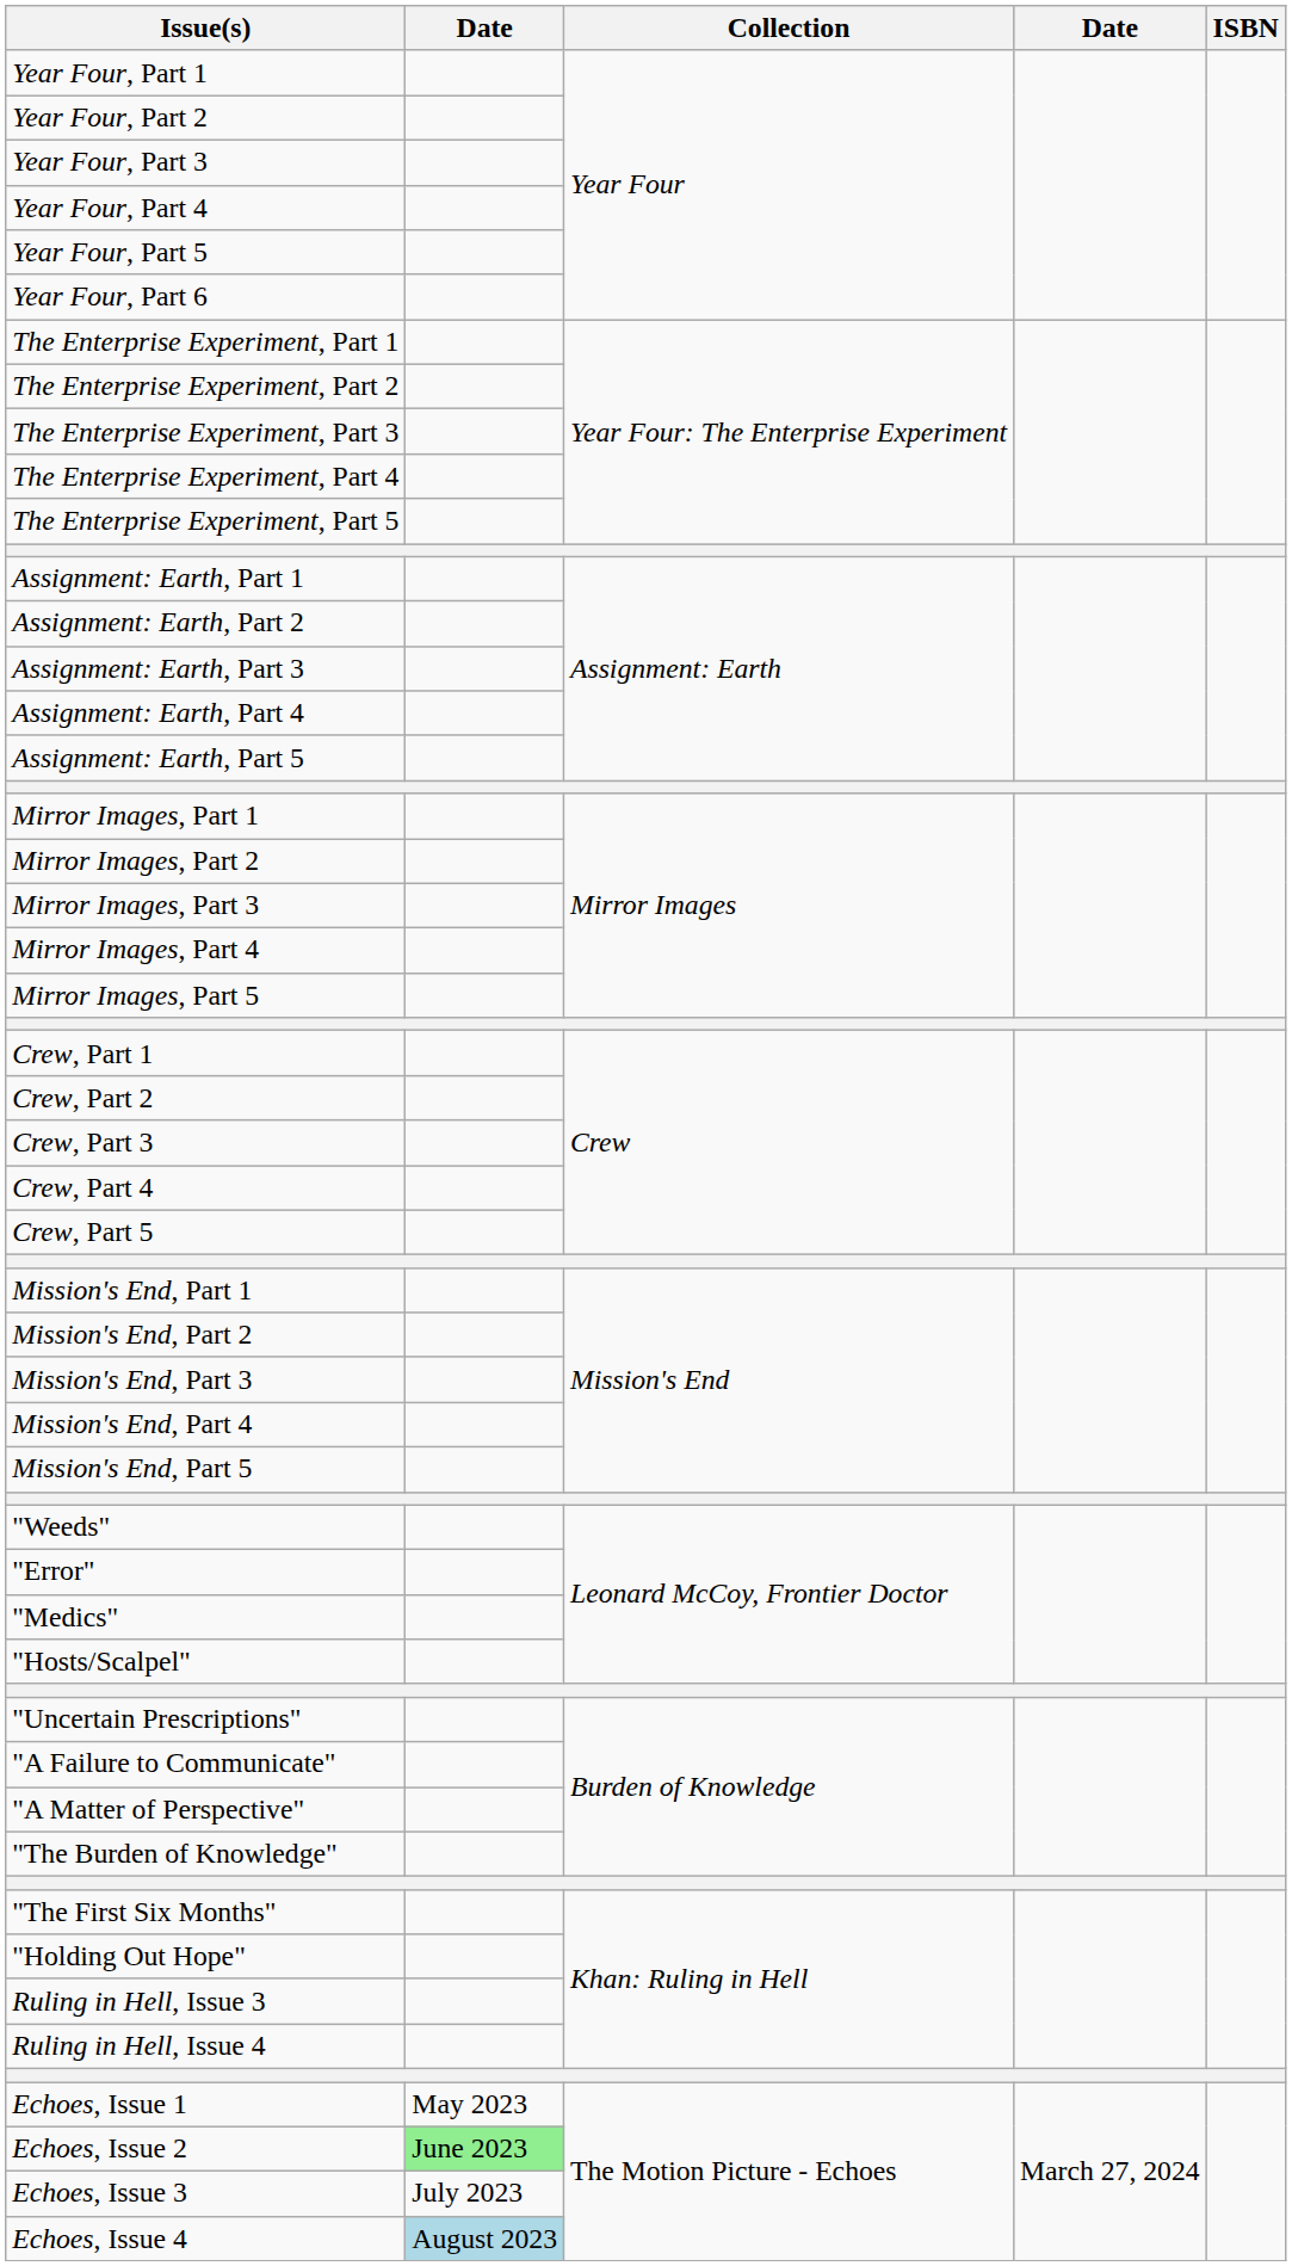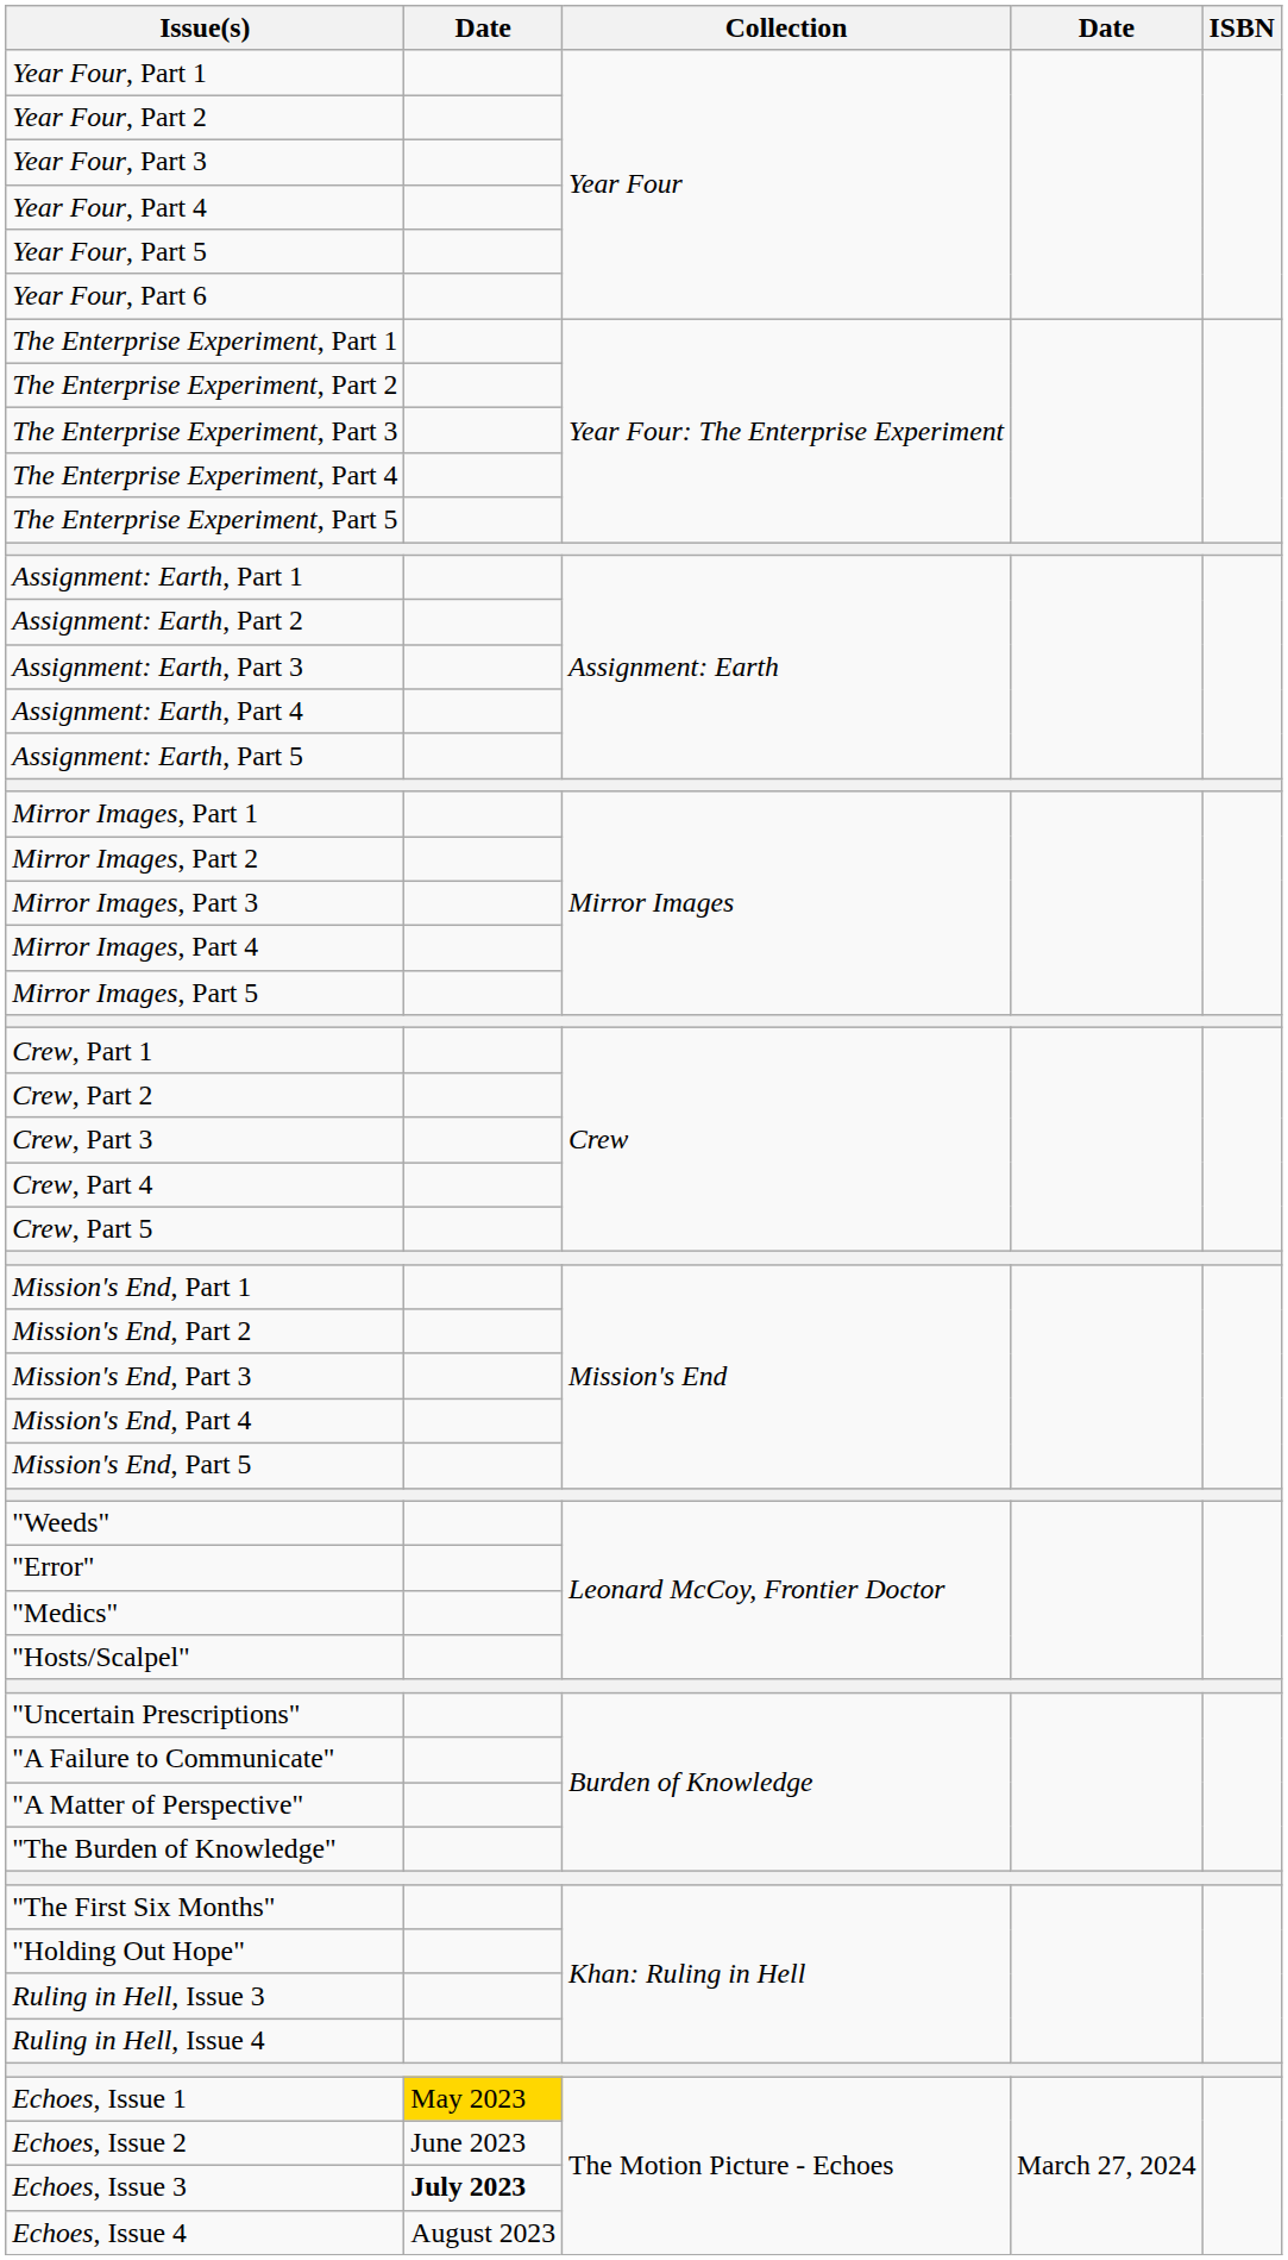Echoes, Issue 1 | column 2: no background -> gold background
Echoes, Issue 2 | column 2: lightgreen background -> no background
Echoes, Issue 3 | column 2: normal -> bold
Echoes, Issue 4 | column 2: lightblue background -> no background
